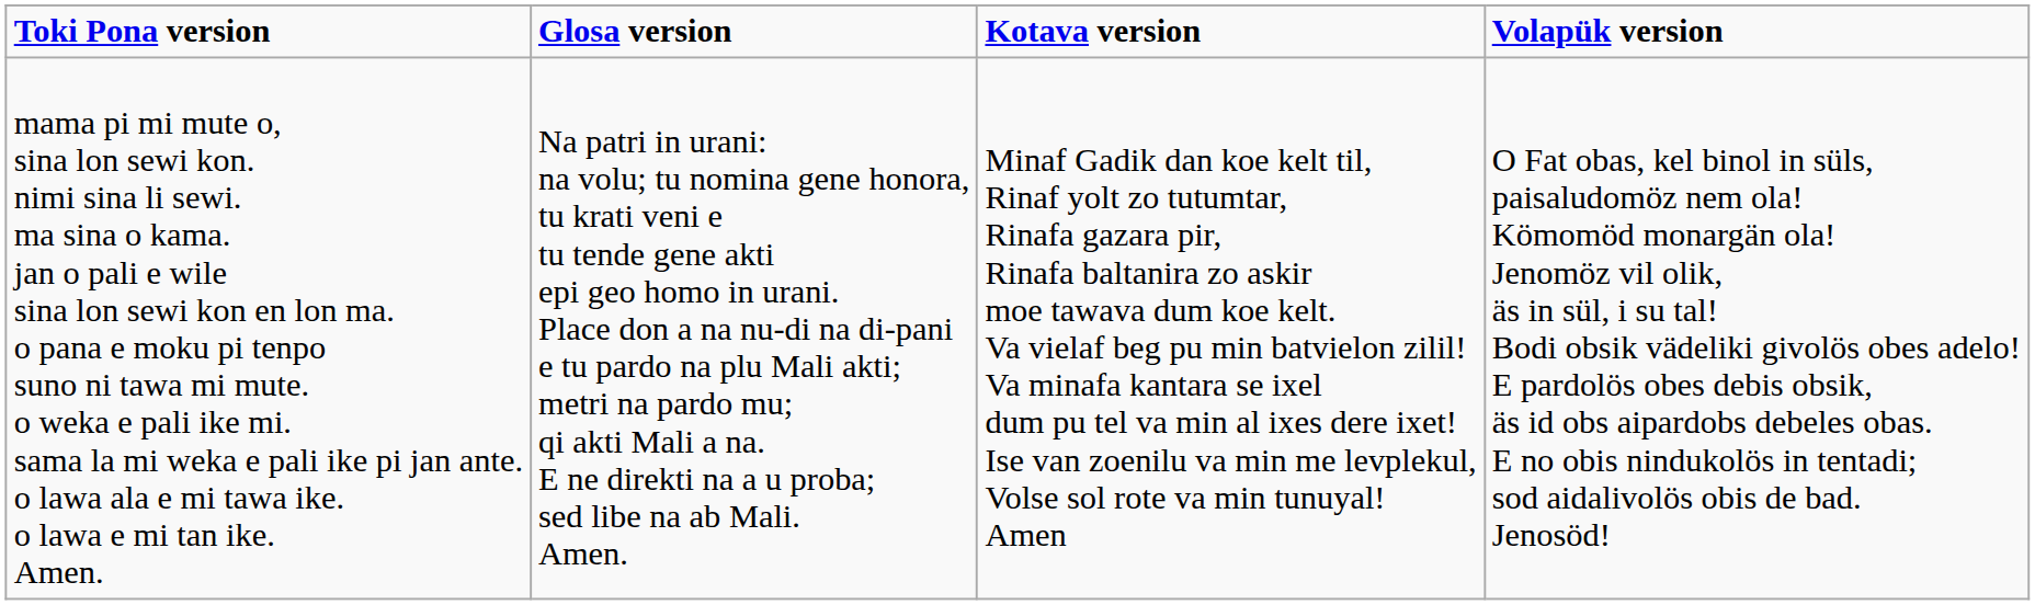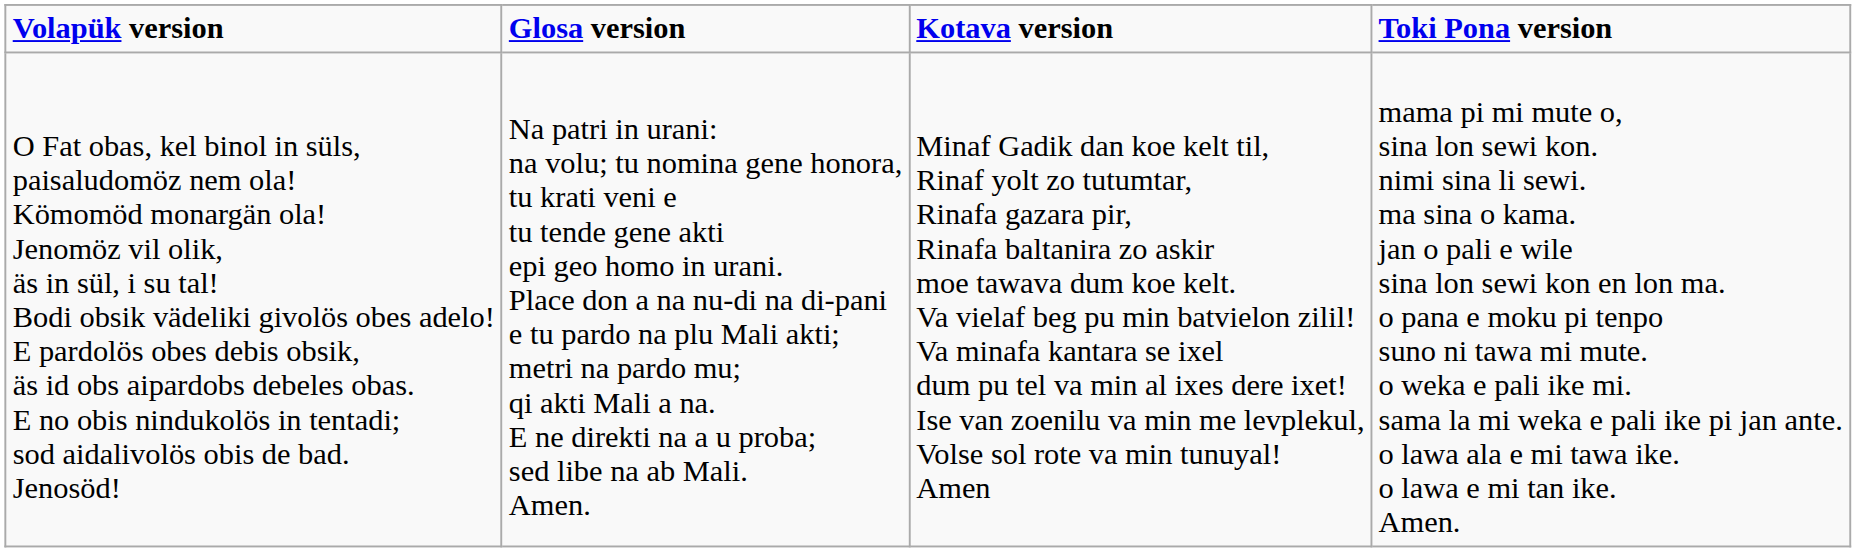columns swapped: Volapük version <-> Toki Pona version
